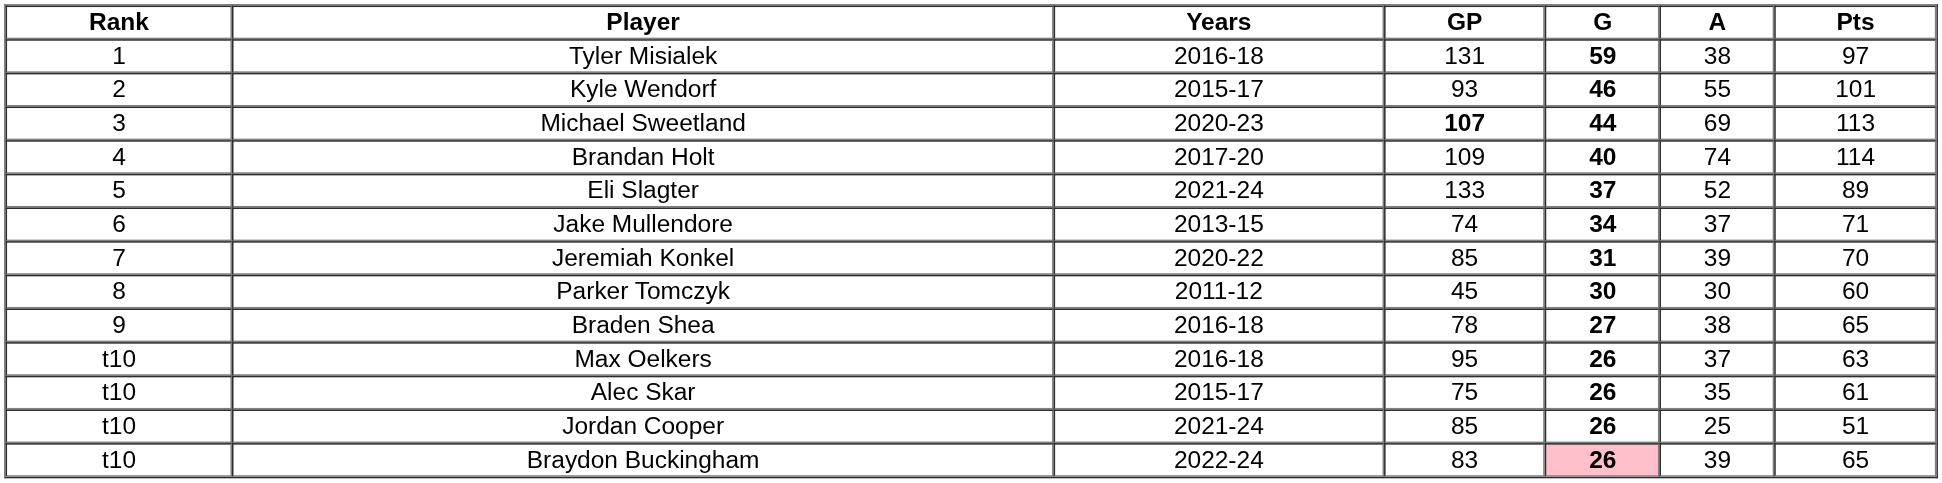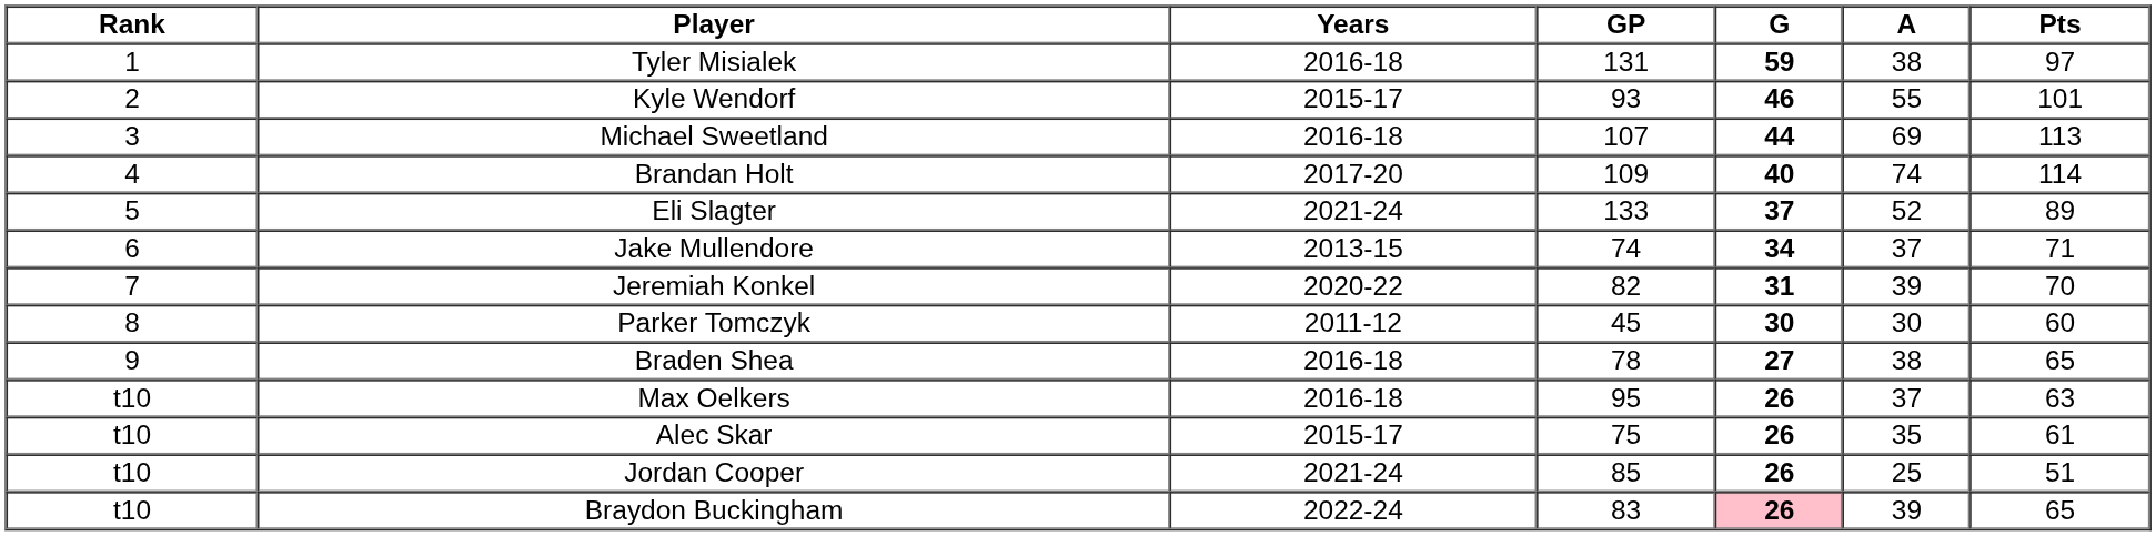Michael Sweetland | Years: 2020-23 -> 2016-18
Michael Sweetland | GP: bold -> normal
Jeremiah Konkel | GP: 85 -> 82
